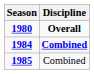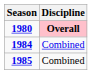row 2 | Discipline: no background -> pink background
row 3 | Discipline: bold -> normal
